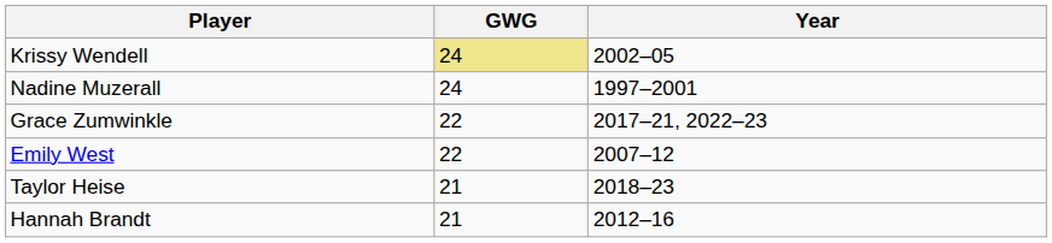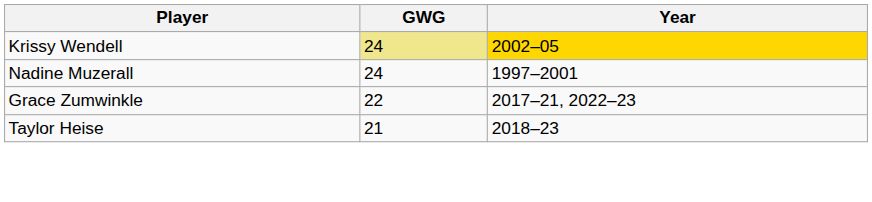Krissy Wendell | Year: no background -> gold background
- row: Emily West | 22 | 2007–12
- row: Hannah Brandt | 21 | 2012–16
